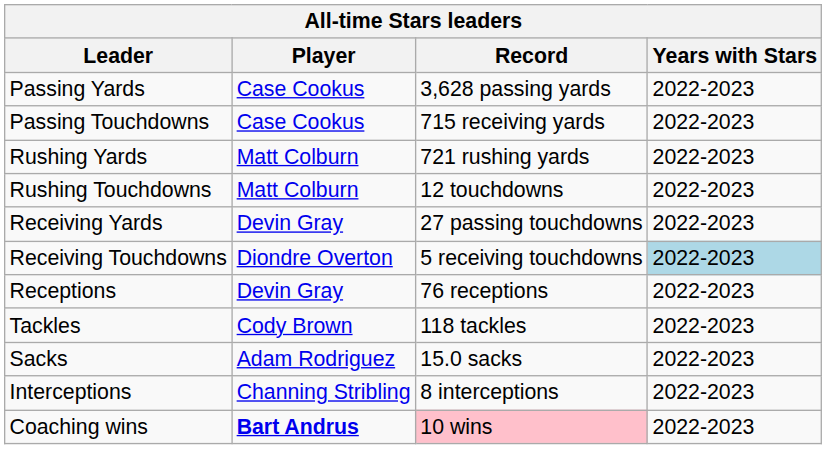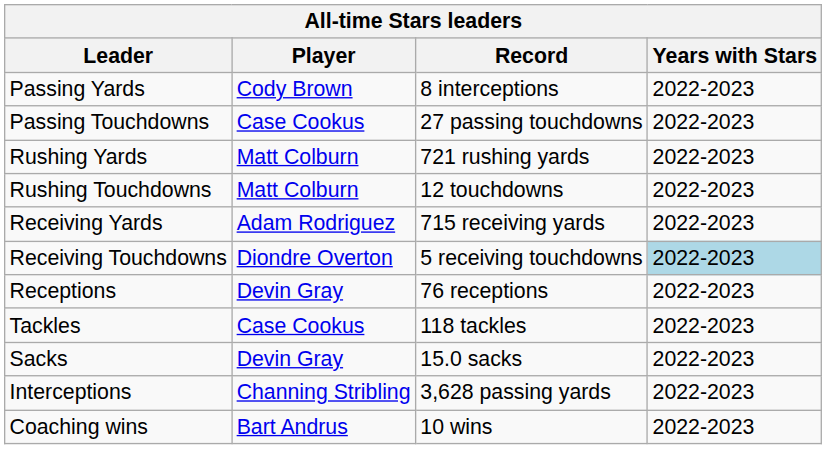Passing Yards | Player: Case Cookus -> Cody Brown
Passing Yards | Record: 3,628 passing yards -> 8 interceptions
Passing Touchdowns | Record: 715 receiving yards -> 27 passing touchdowns
Receiving Yards | Player: Devin Gray -> Adam Rodriguez
Receiving Yards | Record: 27 passing touchdowns -> 715 receiving yards
Tackles | Player: Cody Brown -> Case Cookus
Sacks | Player: Adam Rodriguez -> Devin Gray
Interceptions | Record: 8 interceptions -> 3,628 passing yards
Coaching wins | Player: bold -> normal
Coaching wins | Record: pink background -> no background
